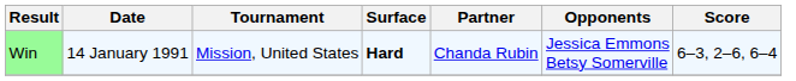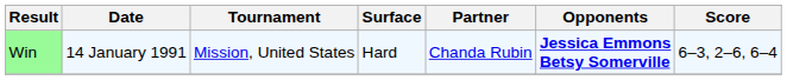Win | Surface: bold -> normal
Win | Opponents: normal -> bold
